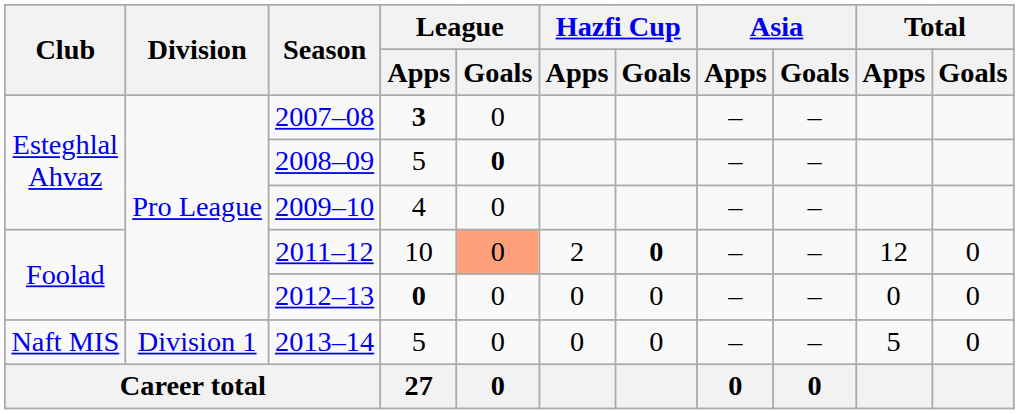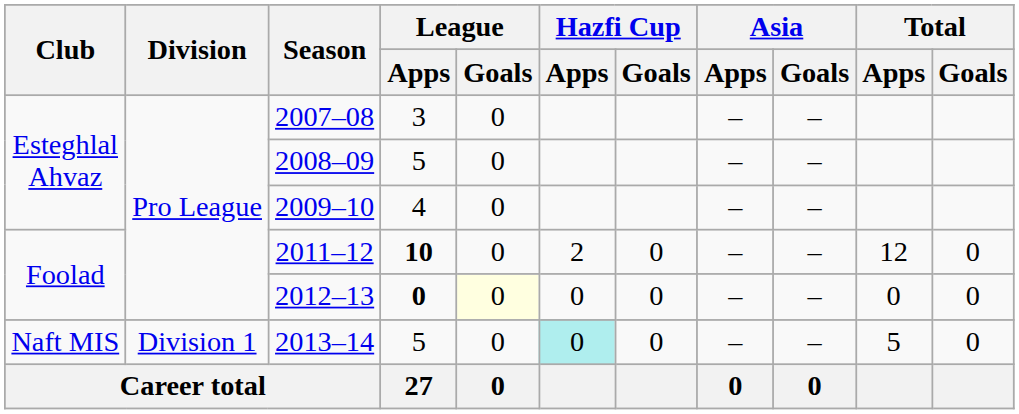2007–08 | League / Apps: bold -> normal
2008–09 | League / Goals: bold -> normal
2011–12 | League / Apps: normal -> bold
2011–12 | League / Goals: lightsalmon background -> no background
2011–12 | Hazfi Cup / Goals: bold -> normal
2012–13 | League / Goals: no background -> lightyellow background
2013–14 | Hazfi Cup / Apps: no background -> paleturquoise background
